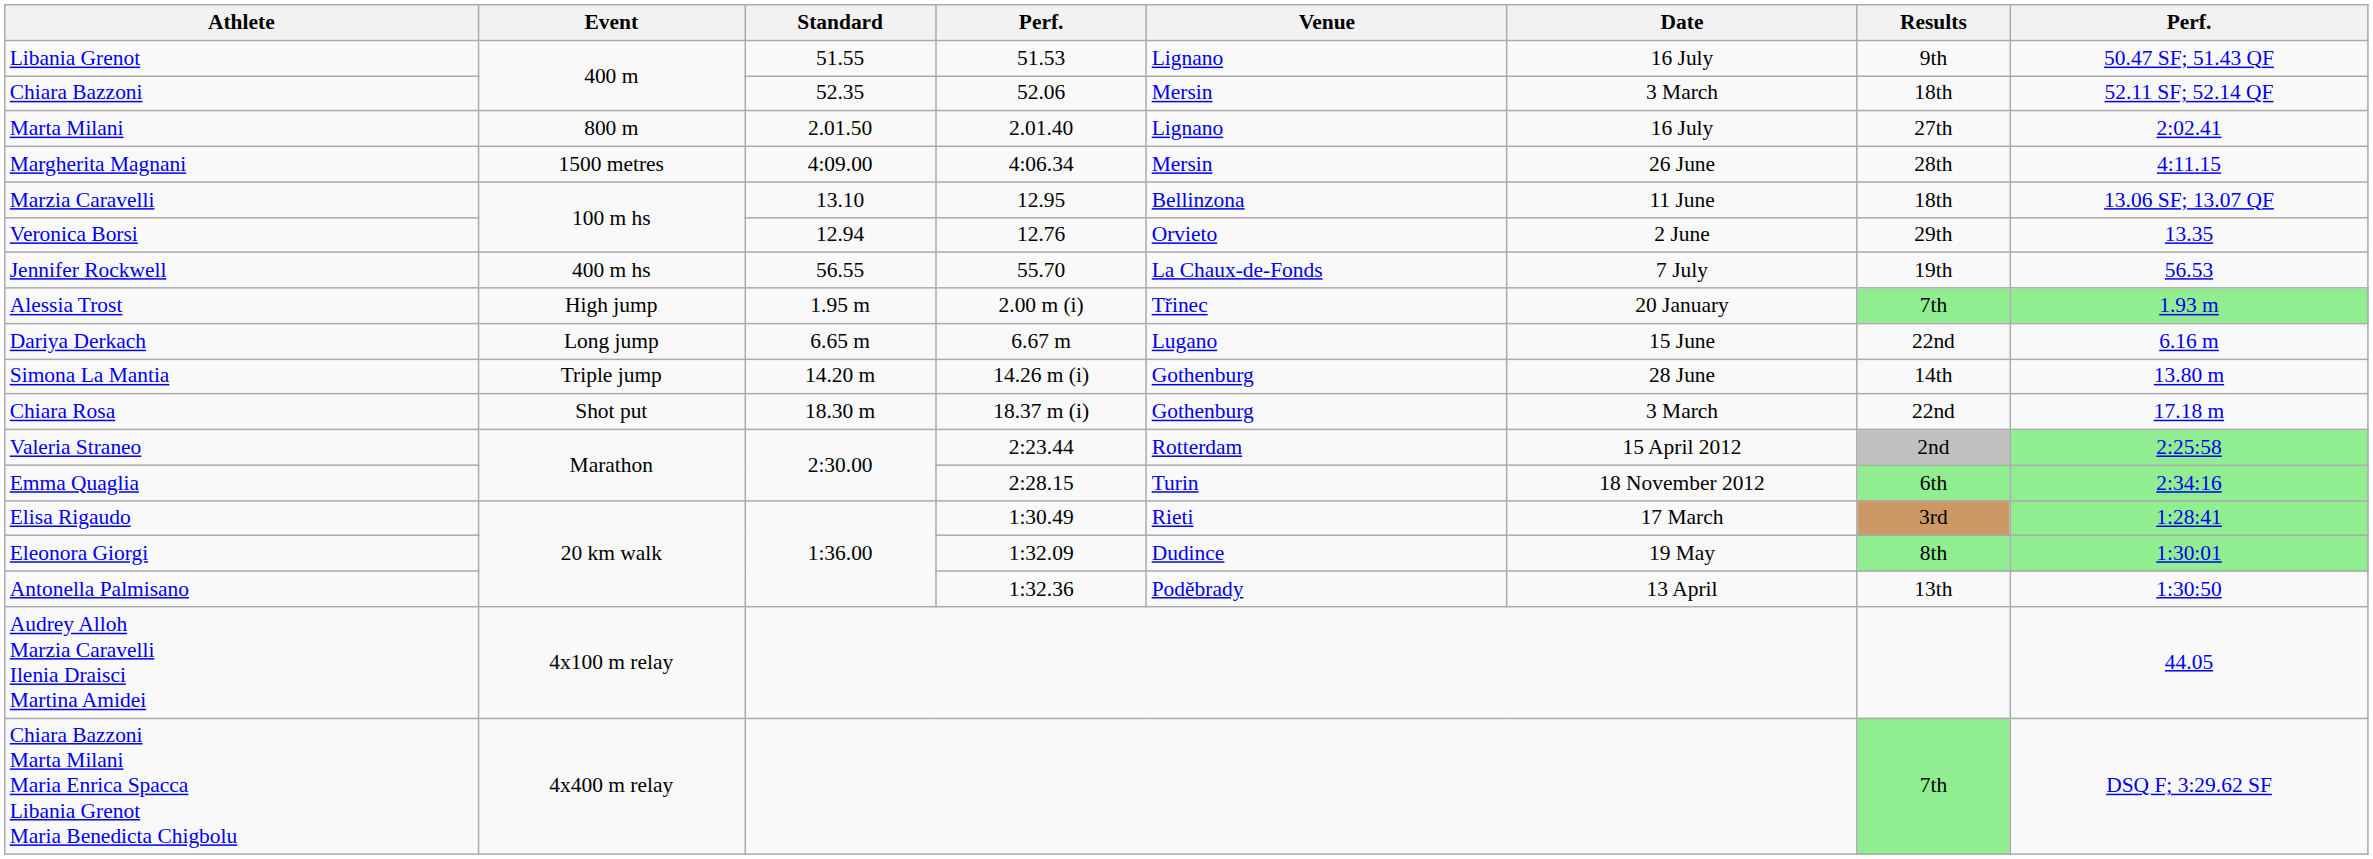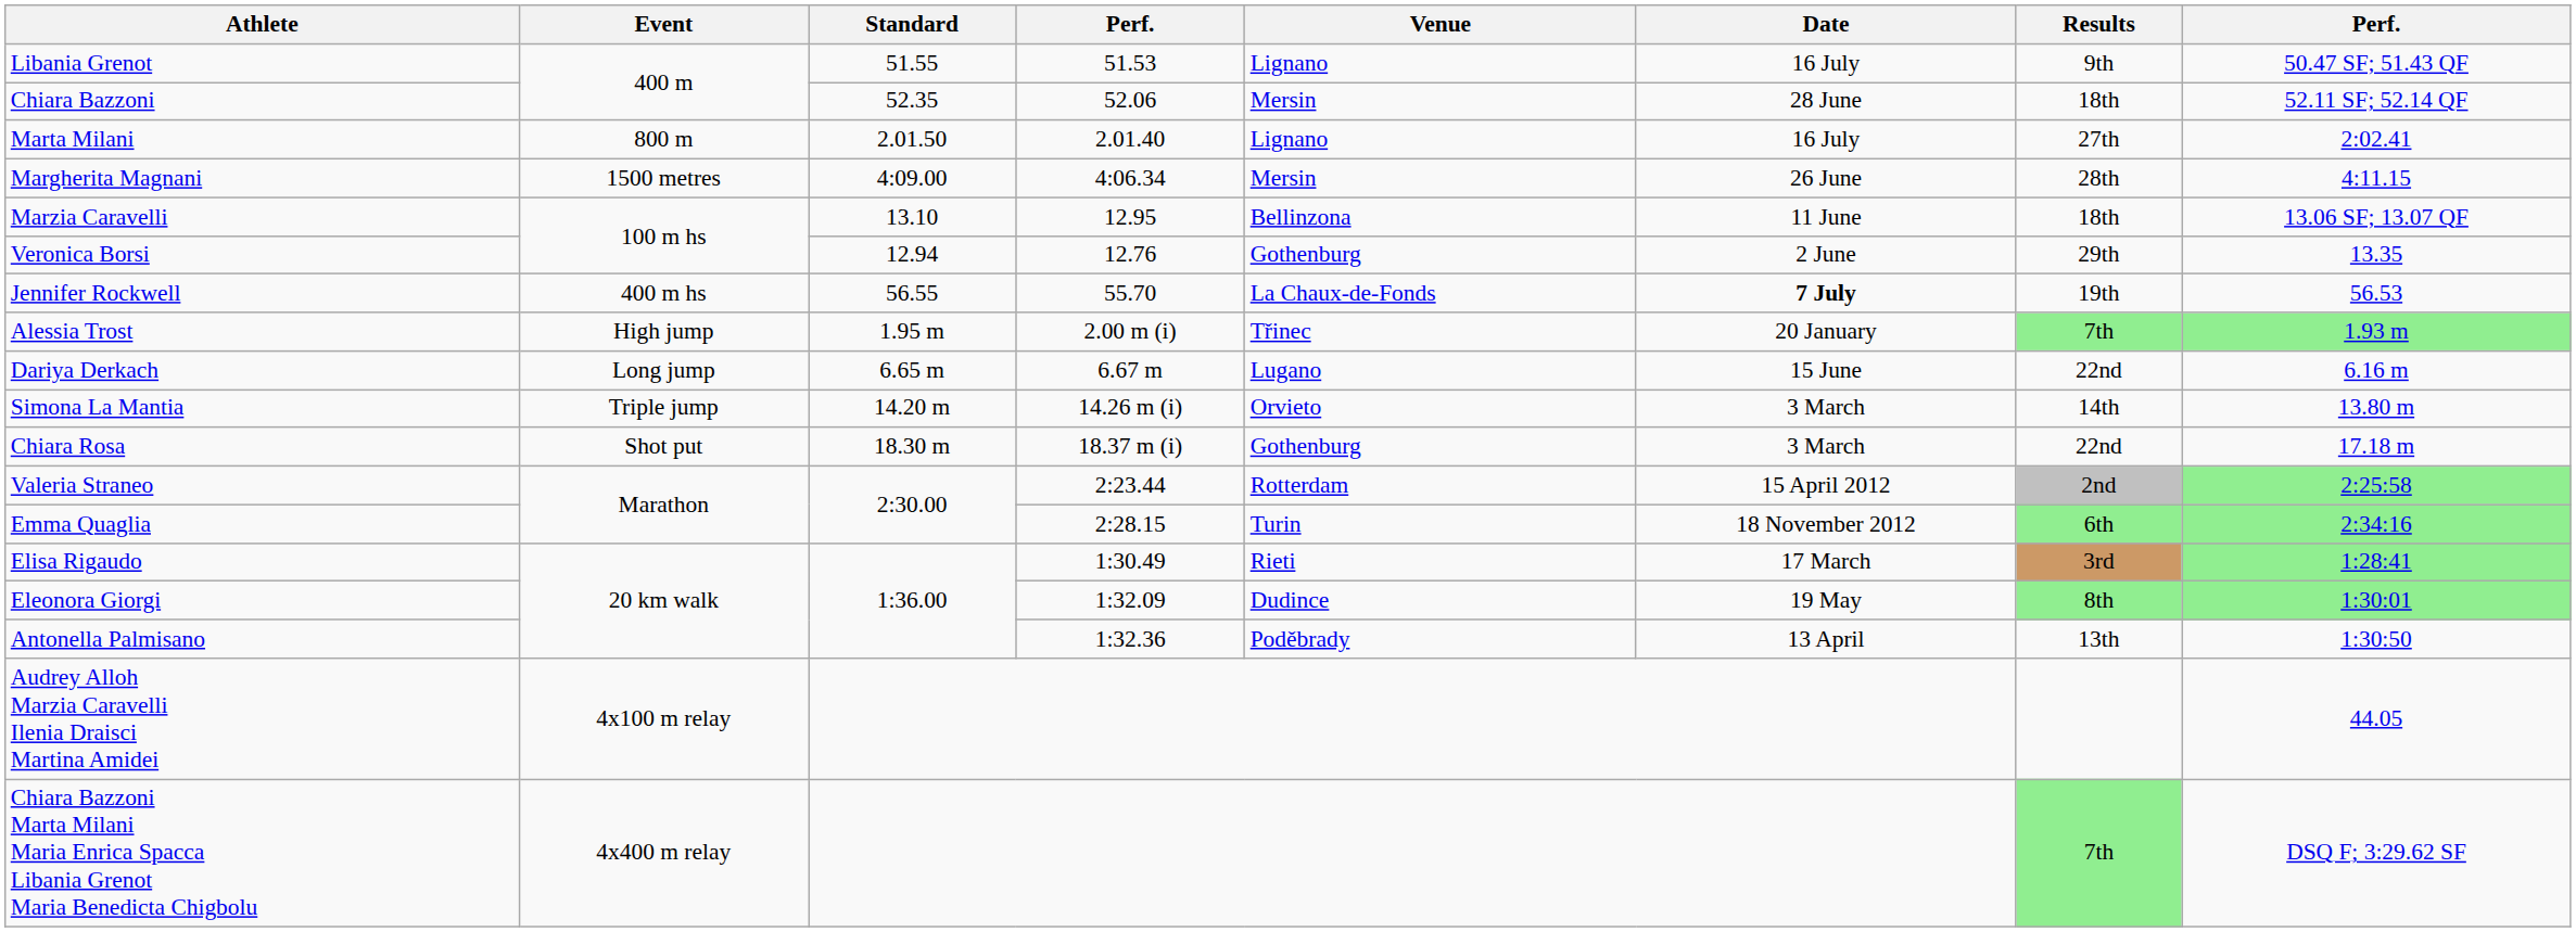Chiara Bazzoni | Date: 3 March -> 28 June
Veronica Borsi | Venue: Orvieto -> Gothenburg
Jennifer Rockwell | Date: normal -> bold
Simona La Mantia | Venue: Gothenburg -> Orvieto
Simona La Mantia | Date: 28 June -> 3 March
